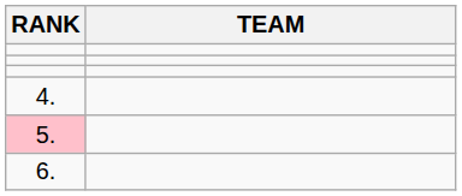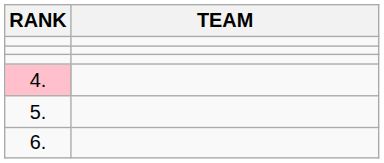row 5 | RANK: no background -> pink background
row 6 | RANK: pink background -> no background
